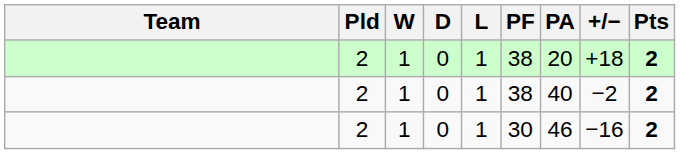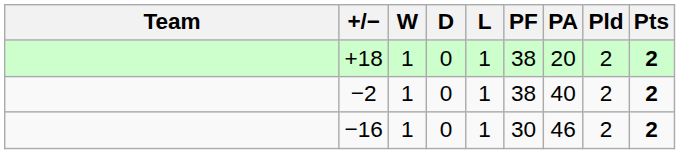columns swapped: Pld <-> +/−
